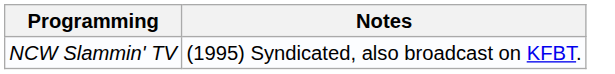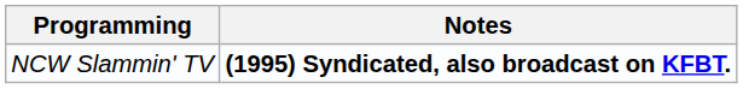NCW Slammin' TV | Notes: normal -> bold
